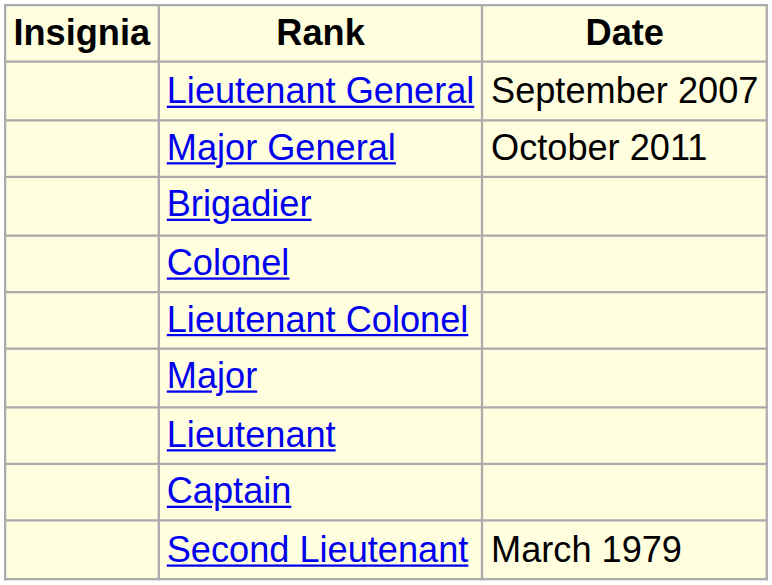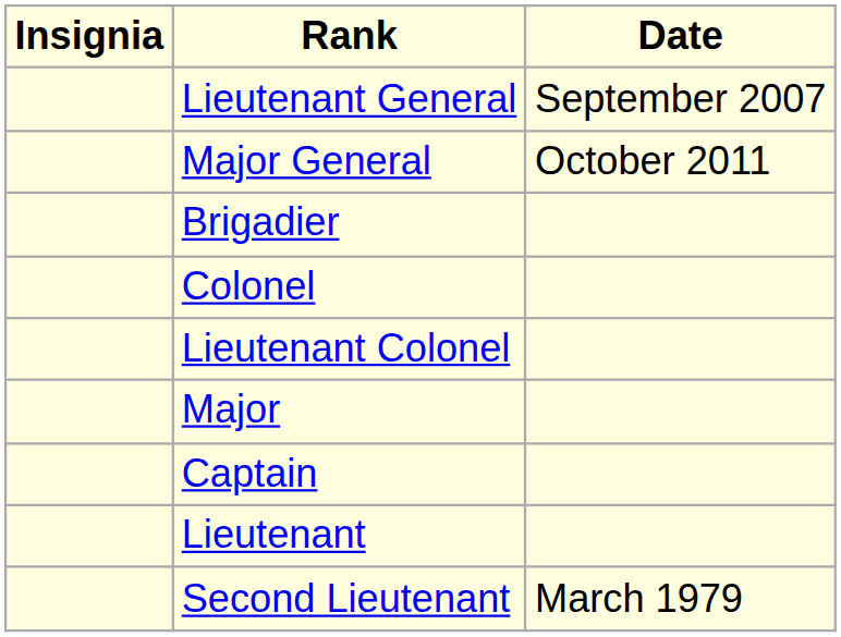rows swapped: Captain <-> Lieutenant
